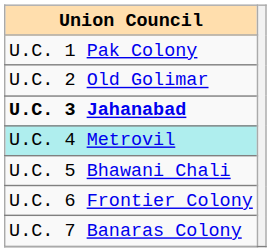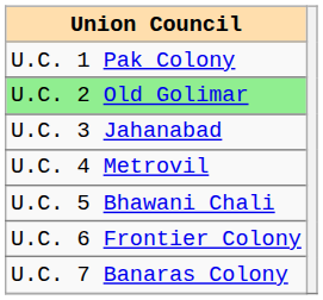U.C. 2 Old Golimar | Union Council: no background -> lightgreen background
U.C. 3 Jahanabad | Union Council: bold -> normal
U.C. 4 Metrovil | Union Council: paleturquoise background -> no background
